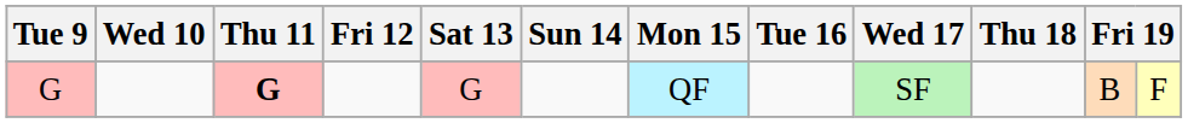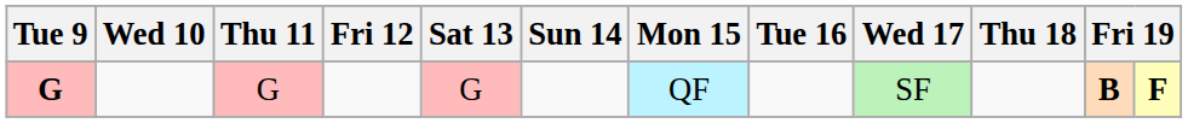row 2 | Tue 9: normal -> bold
row 2 | Thu 11: bold -> normal
row 2 | column 11: normal -> bold
row 2 | column 12: normal -> bold
